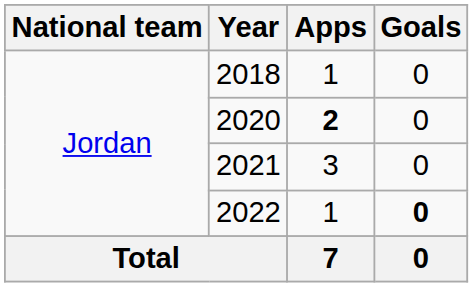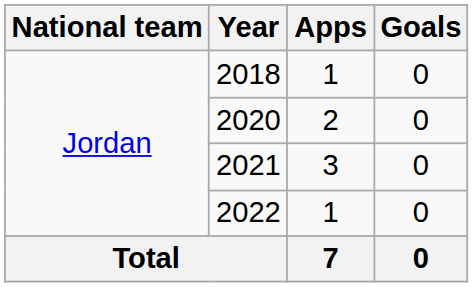2020 | Apps: bold -> normal
2022 | Goals: bold -> normal
